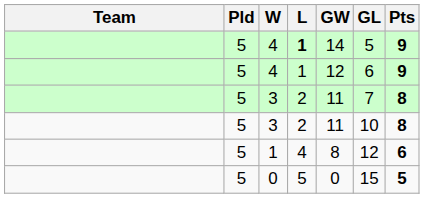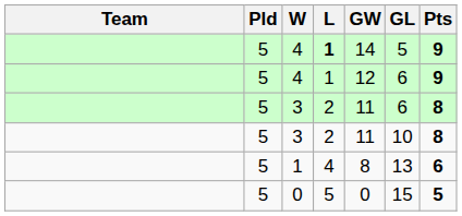row 4 | GL: 7 -> 6
row 6 | GL: 12 -> 13
